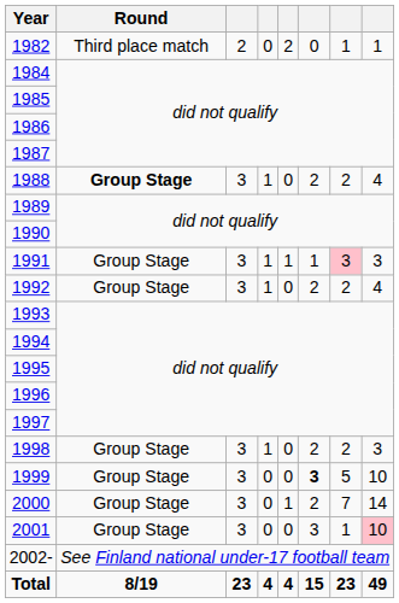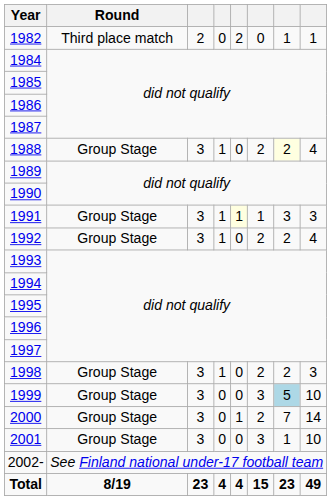1988 | Round: bold -> normal
1988 | column 7: no background -> lightyellow background
1991 | column 5: no background -> lightyellow background
1991 | column 7: pink background -> no background
1999 | column 6: bold -> normal
1999 | column 7: no background -> lightblue background
2001 | column 8: pink background -> no background
